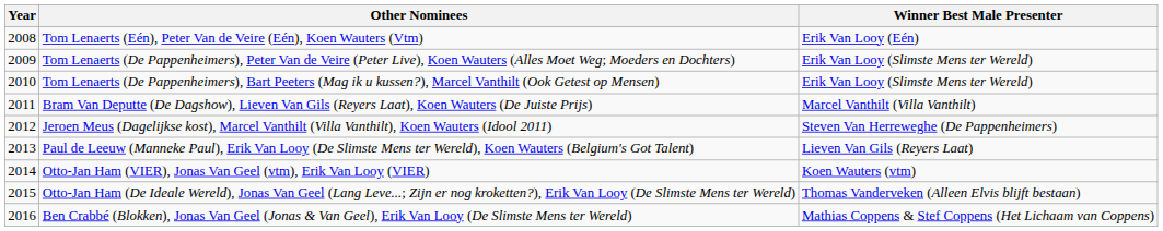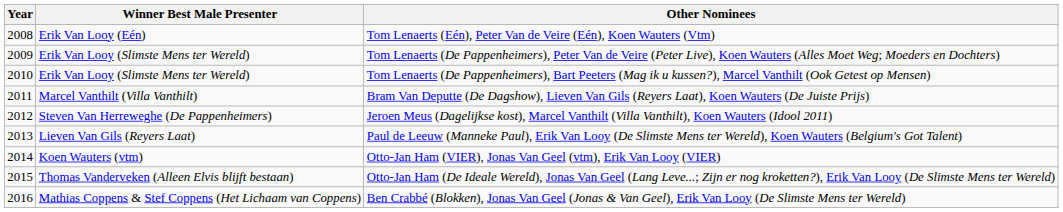columns swapped: Winner Best Male Presenter <-> Other Nominees
